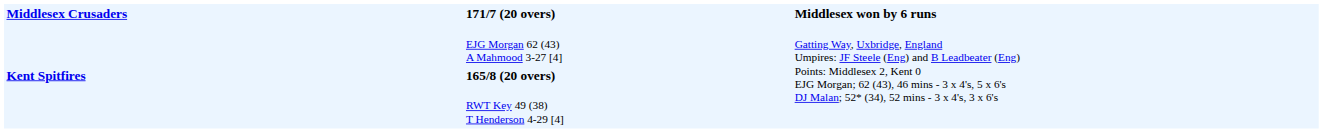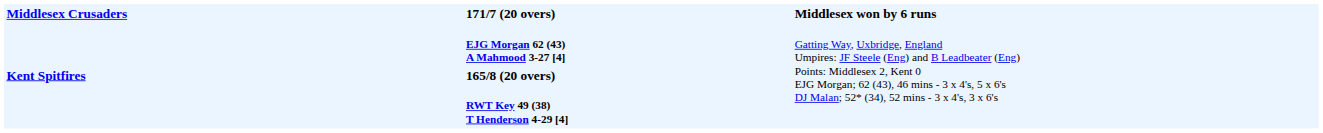EJG Morgan 62 (43) A Mahmood 3-27 [4] | 171/7 (20 overs): normal -> bold
RWT Key 49 (38) T Henderson 4-29 [4] | 171/7 (20 overs): normal -> bold
